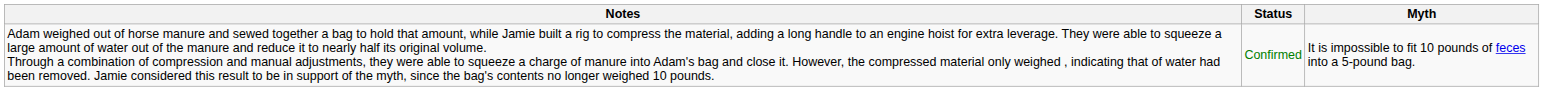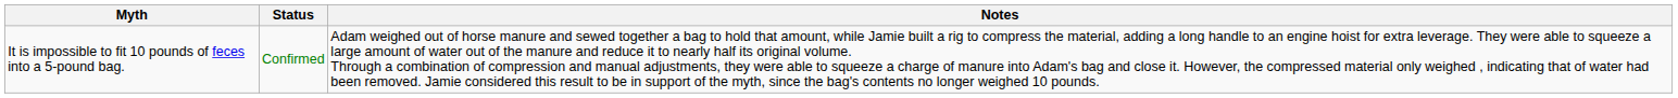columns swapped: Myth <-> Notes
